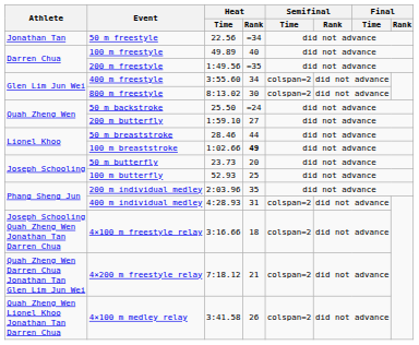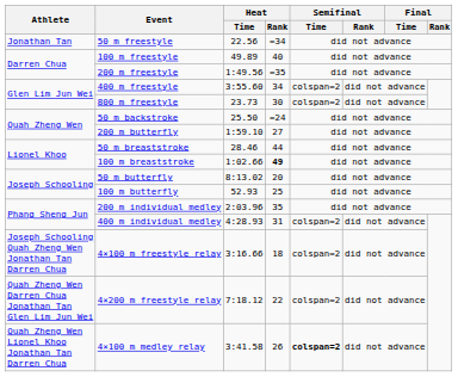800 m freestyle | Heat / Time: 8:13.02 -> 23.73
50 m butterfly | Heat / Time: 23.73 -> 8:13.02
4×200 m freestyle relay | Heat / Rank: 21 -> 22
4×100 m medley relay | Semifinal / Time: normal -> bold
